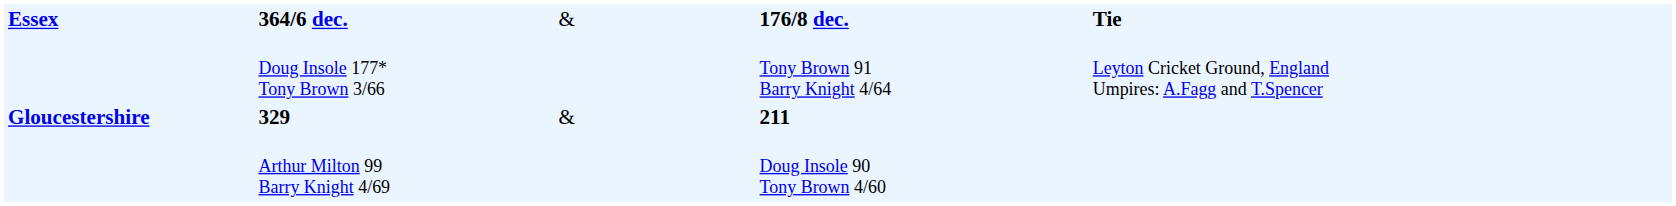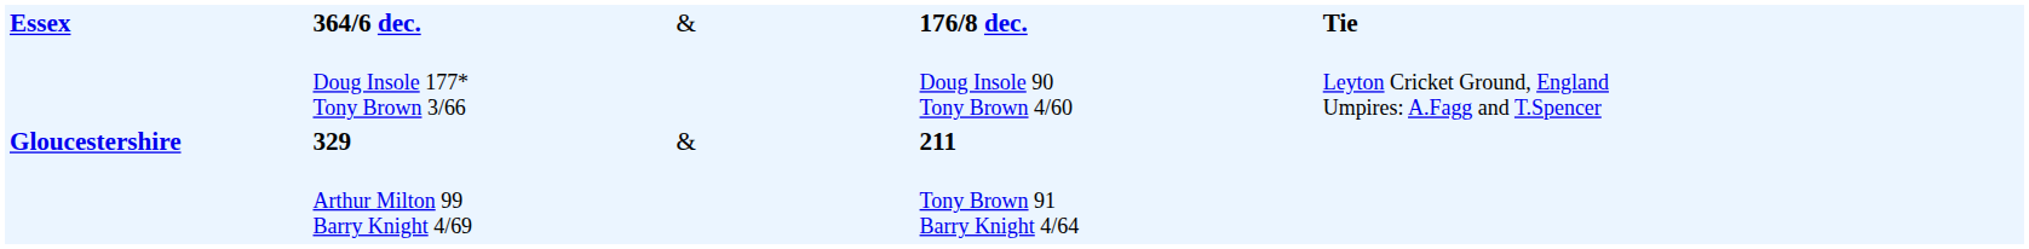Doug Insole 177* Tony Brown 3/66 | column 4: Tony Brown 91 Barry Knight 4/64 -> Doug Insole 90 Tony Brown 4/60
Arthur Milton 99 Barry Knight 4/69 | column 4: Doug Insole 90 Tony Brown 4/60 -> Tony Brown 91 Barry Knight 4/64
